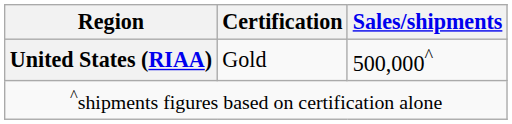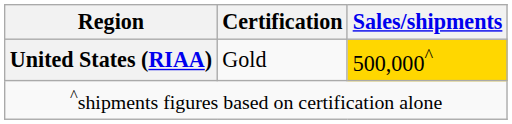United States (RIAA) | Sales/shipments: no background -> gold background
